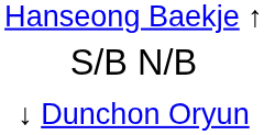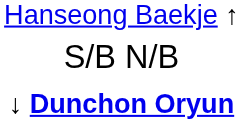row 3 | column 1: normal -> bold
